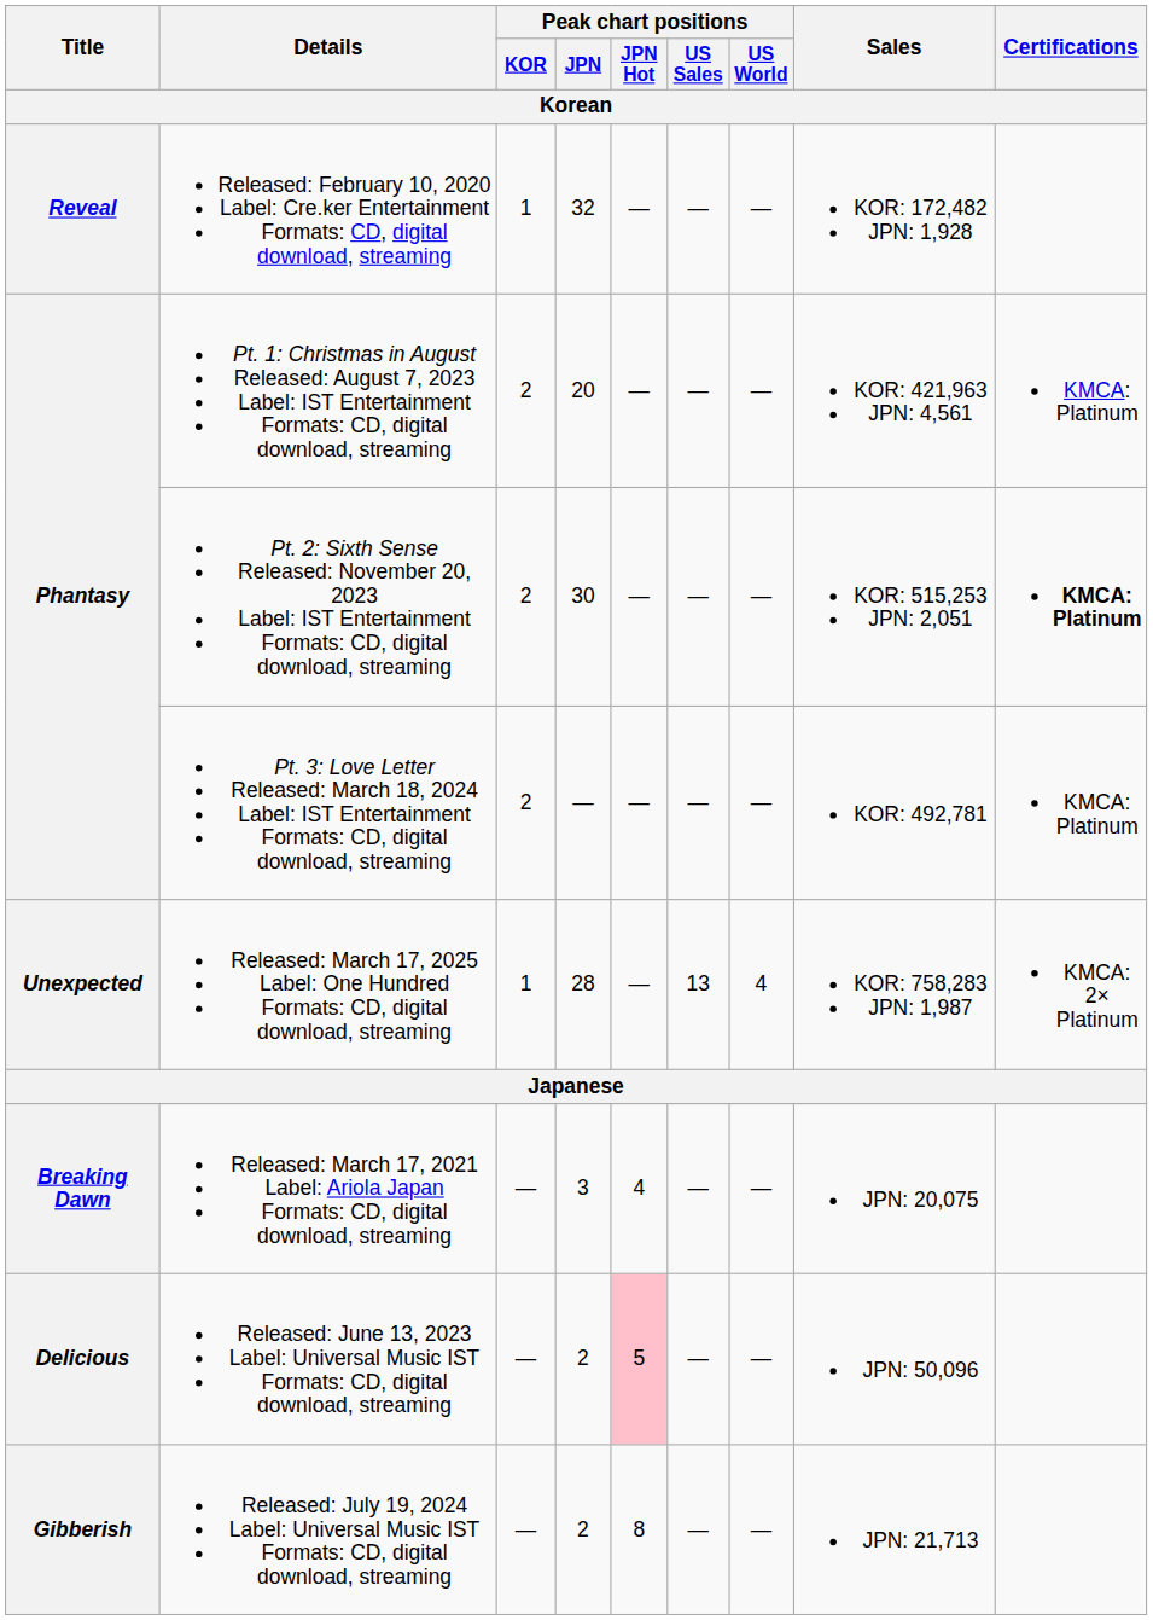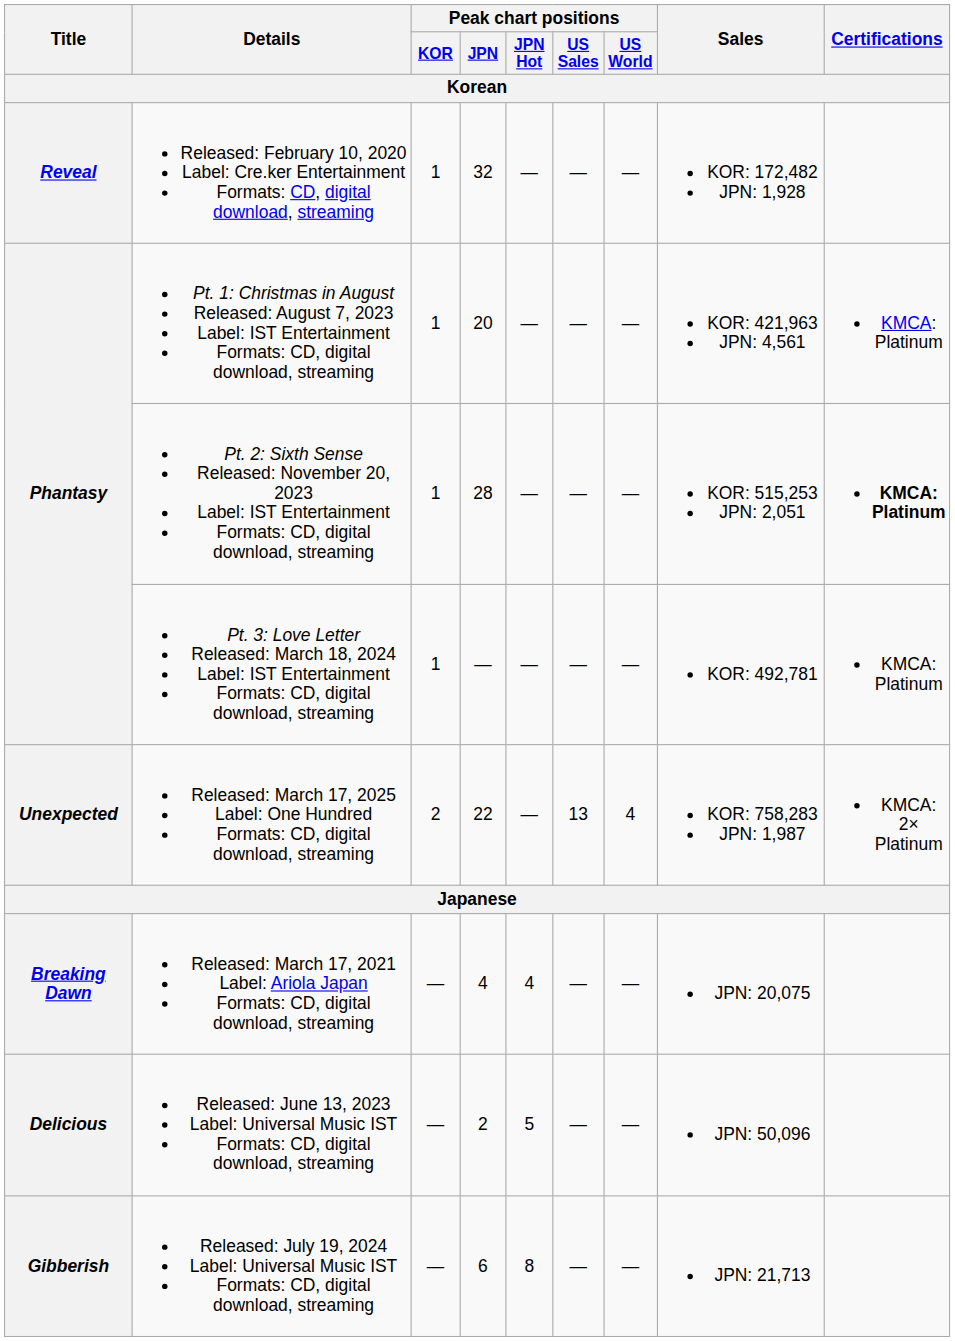row 5 | Peak chart positions / KOR: 2 -> 1
row 6 | Peak chart positions / KOR: 2 -> 1
row 6 | Peak chart positions / JPN: 30 -> 28
row 7 | Peak chart positions / KOR: 2 -> 1
row 8 | Peak chart positions / KOR: 1 -> 2
row 8 | Peak chart positions / JPN: 28 -> 22
row 10 | Peak chart positions / JPN: 3 -> 4
row 11 | Peak chart positions / JPN Hot: pink background -> no background
row 12 | Peak chart positions / JPN: 2 -> 6
